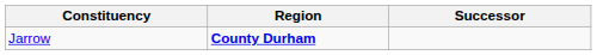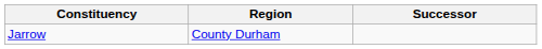Jarrow | Region: bold -> normal
